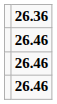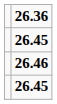row 2 | 26.36: 26.46 -> 26.45
row 4 | 26.36: 26.46 -> 26.45
